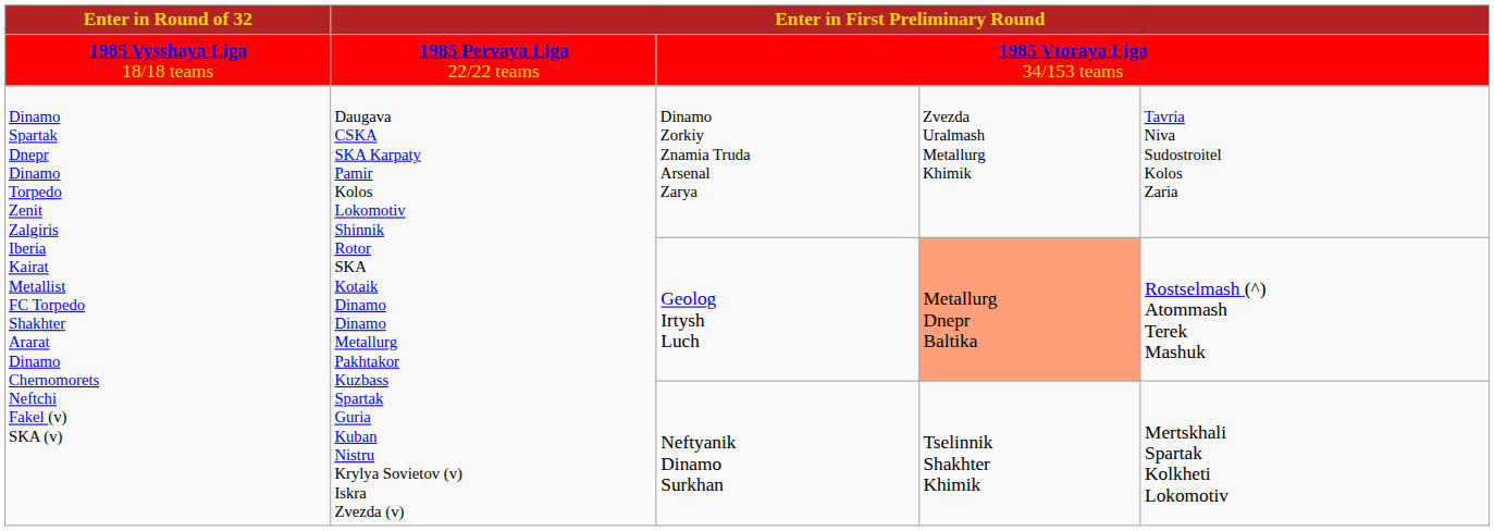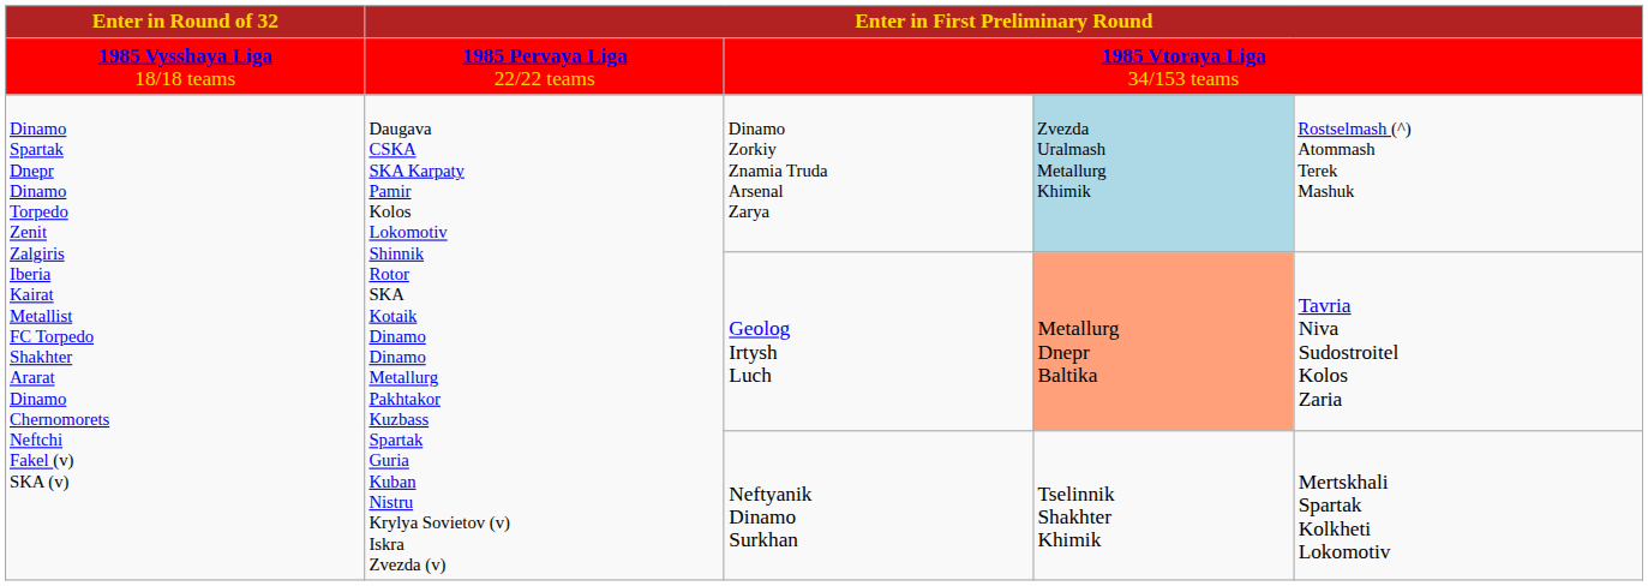Dinamo Zorkiy Znamia Truda Arsenal Zarya | column 4: no background -> lightblue background
Dinamo Zorkiy Znamia Truda Arsenal Zarya | column 5: Tavria Niva Sudostroitel Kolos Zaria -> Rostselmash (^) Atommash Terek Mashuk
Geolog Irtysh Luch | column 5: Rostselmash (^) Atommash Terek Mashuk -> Tavria Niva Sudostroitel Kolos Zaria
